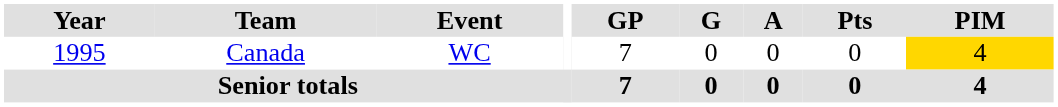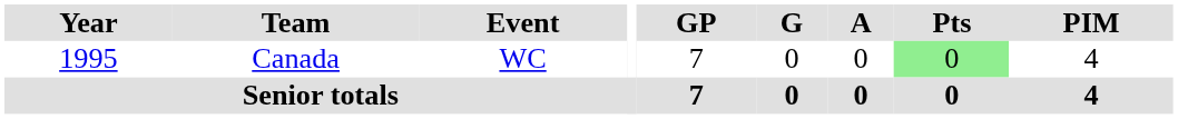Canada | Pts: no background -> lightgreen background
Canada | PIM: gold background -> no background
